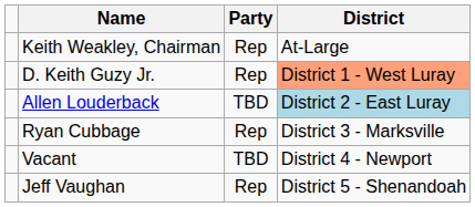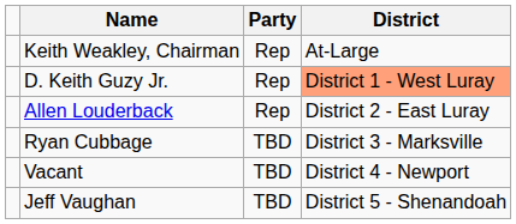Allen Louderback | Party: TBD -> Rep
Allen Louderback | District: lightblue background -> no background
Ryan Cubbage | Party: Rep -> TBD
Jeff Vaughan | Party: Rep -> TBD
